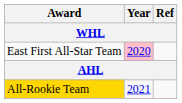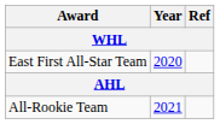row 3 | Year: pink background -> no background
row 5 | Award: gold background -> no background
